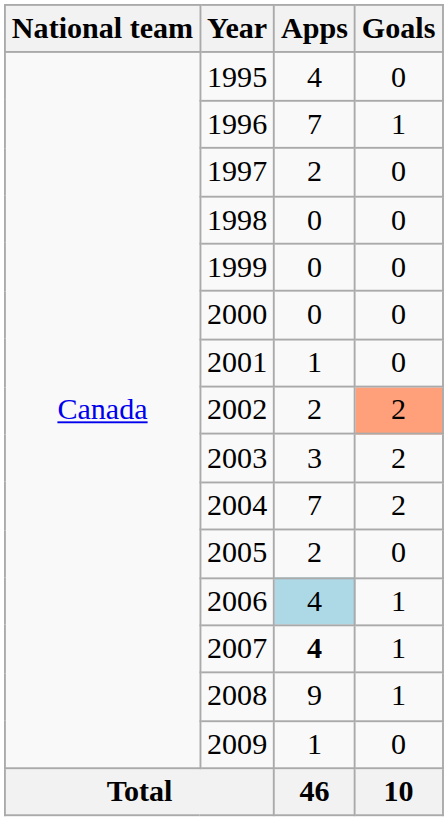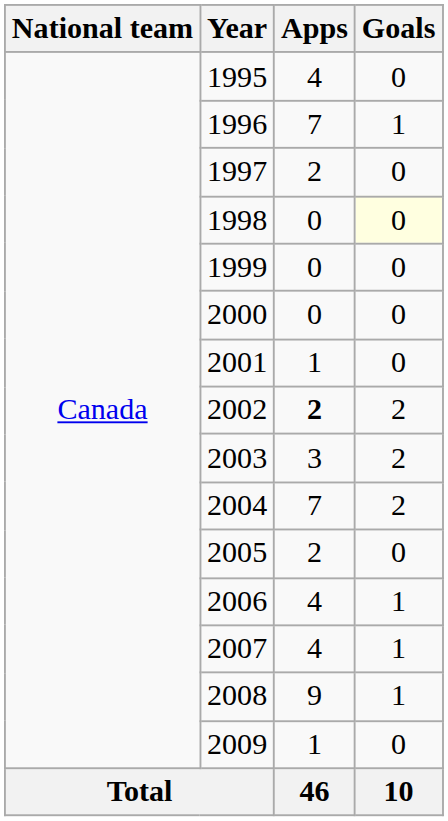1998 | Goals: no background -> lightyellow background
2002 | Apps: normal -> bold
2002 | Goals: lightsalmon background -> no background
2006 | Apps: lightblue background -> no background
2007 | Apps: bold -> normal
